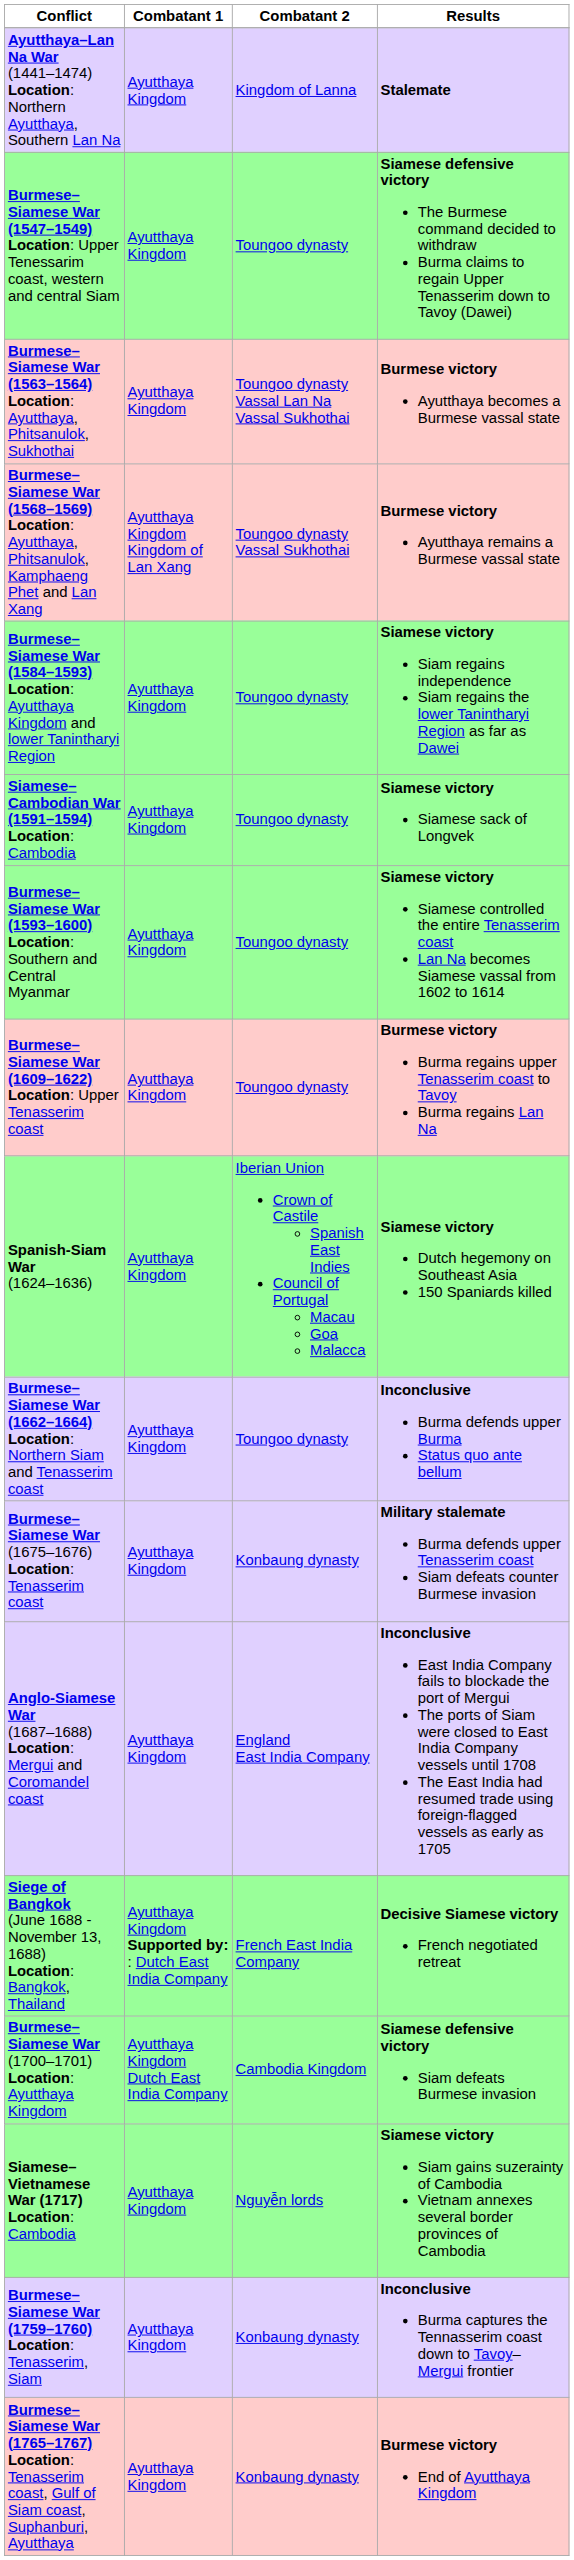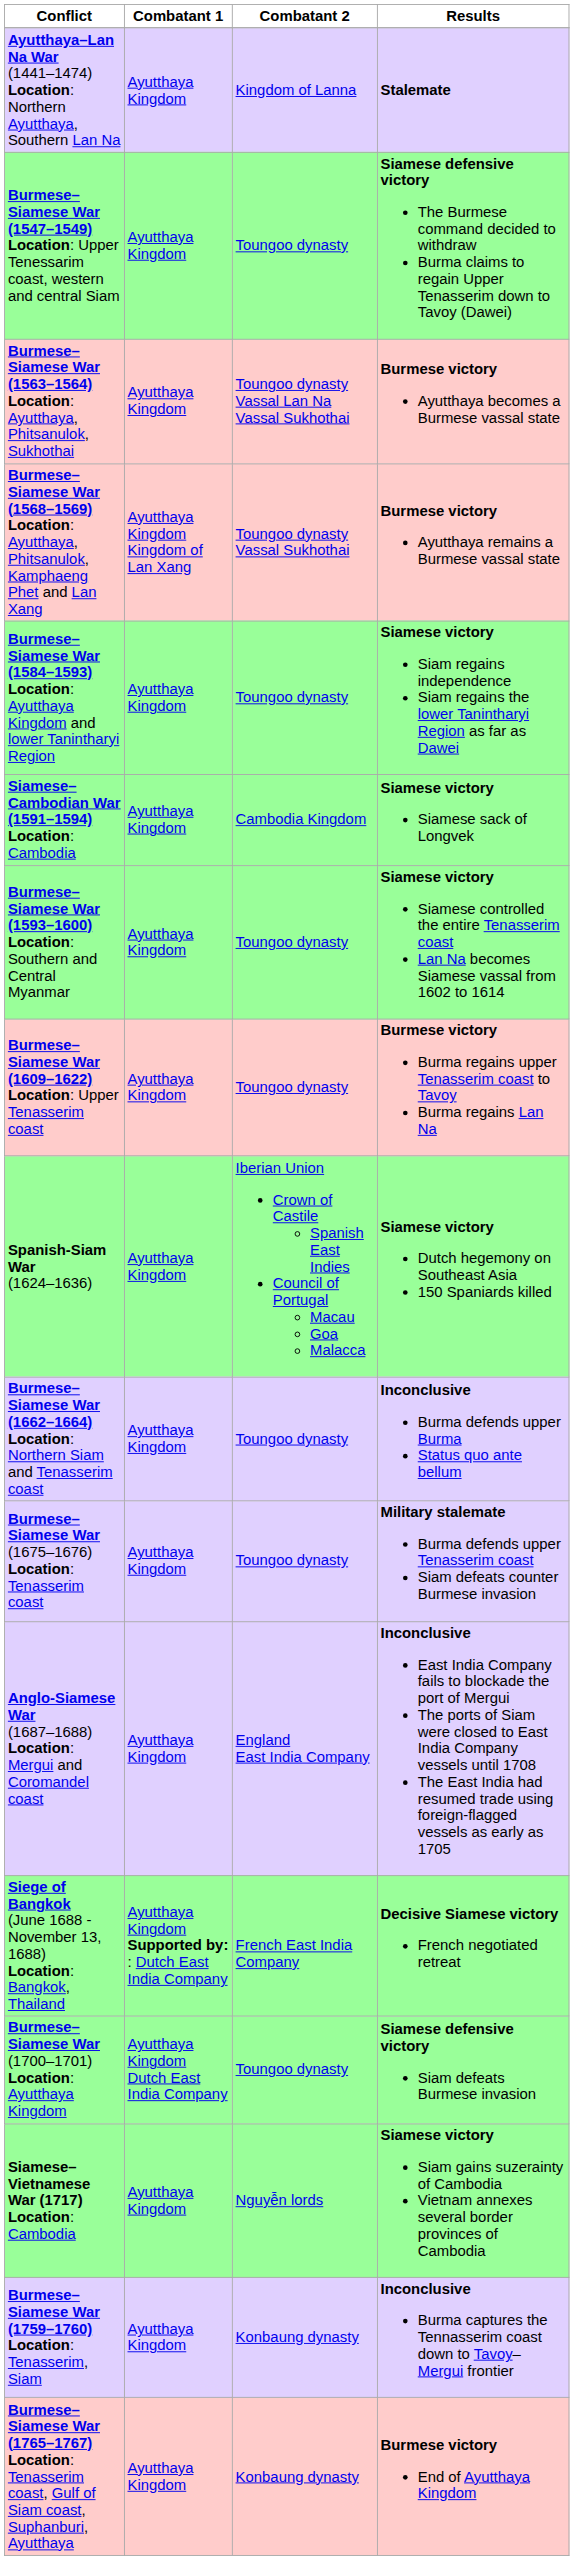Siamese–Cambodian War (1591–1594) Location: Cambodia | Combatant 2: Toungoo dynasty -> Cambodia Kingdom
Burmese–Siamese War (1675–1676) Location: Tenasserim coast | Combatant 2: Konbaung dynasty -> Toungoo dynasty
Burmese–Siamese War (1700–1701) Location: Ayutthaya Kingdom | Combatant 2: Cambodia Kingdom -> Toungoo dynasty
